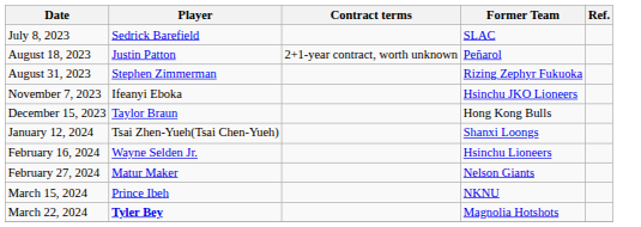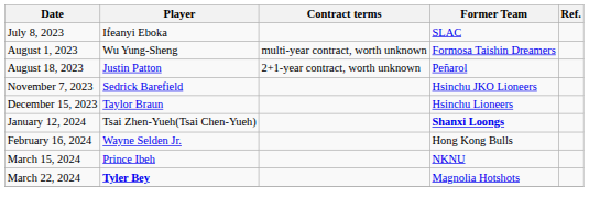July 8, 2023 | Player: Sedrick Barefield -> Ifeanyi Eboka
+ row: August 1, 2023 | Wu Yung-Sheng | multi-year contract, worth unknown | Formosa Taishin Dreamers
- row: August 31, 2023 | Stephen Zimmerman | Rizing Zephyr Fukuoka
November 7, 2023 | Player: Ifeanyi Eboka -> Sedrick Barefield
December 15, 2023 | Former Team: Hong Kong Bulls -> Hsinchu Lioneers
January 12, 2024 | Former Team: normal -> bold
February 16, 2024 | Former Team: Hsinchu Lioneers -> Hong Kong Bulls
- row: February 27, 2024 | Matur Maker | Nelson Giants
